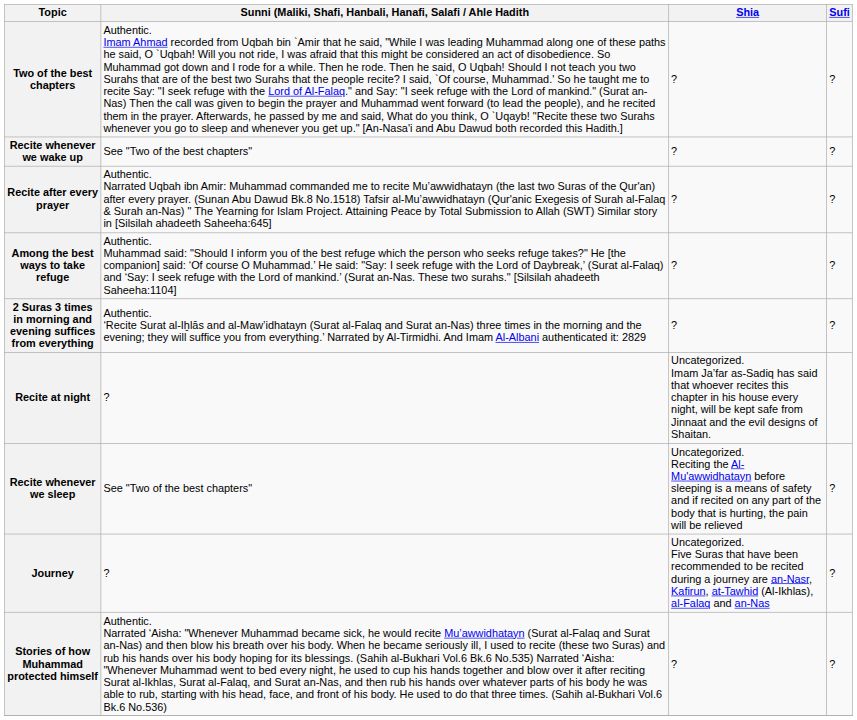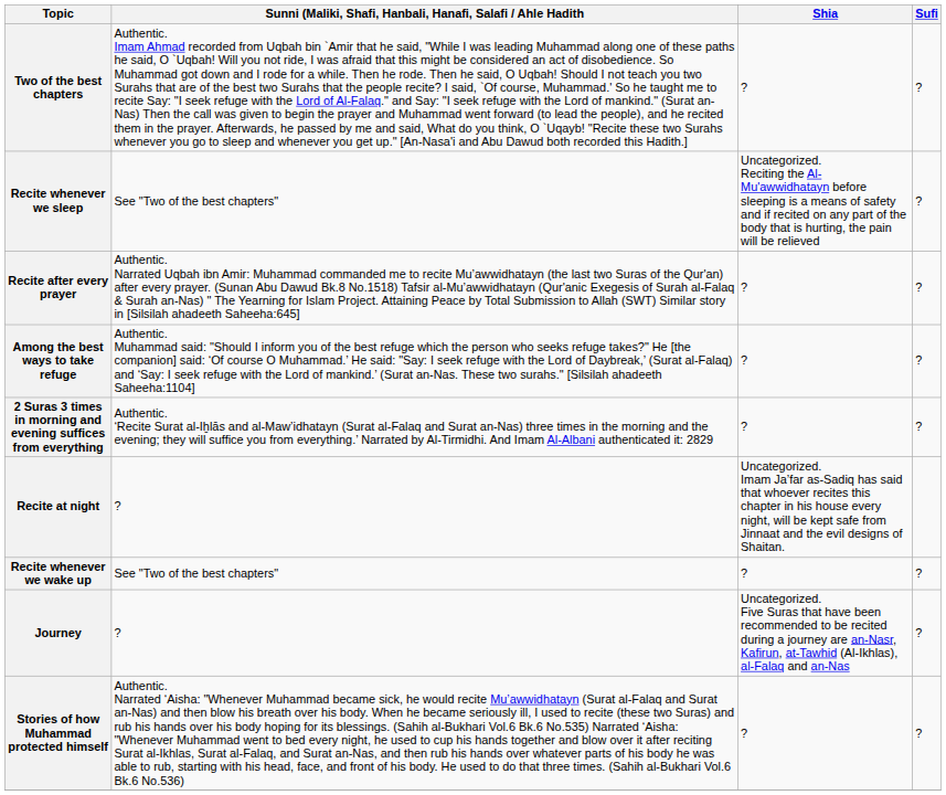rows swapped: Recite whenever we sleep <-> Recite whenever we wake up
